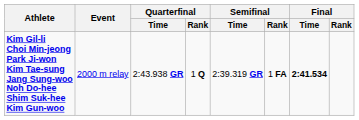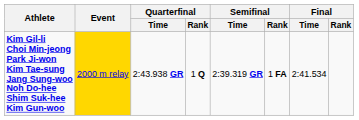row 3 | Event: no background -> gold background
row 3 | Final / Time: bold -> normal
